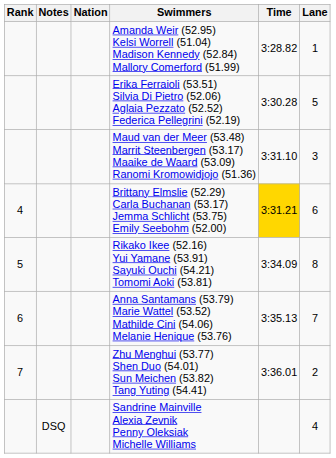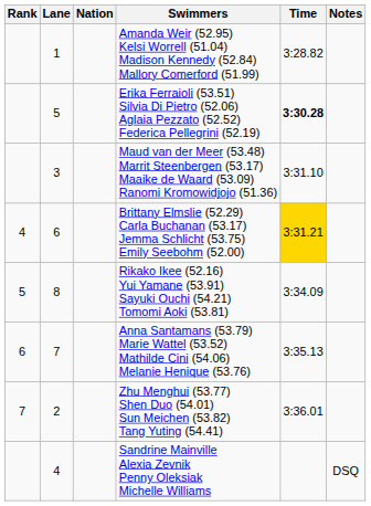columns swapped: Lane <-> Notes
row 3 | Time: normal -> bold
